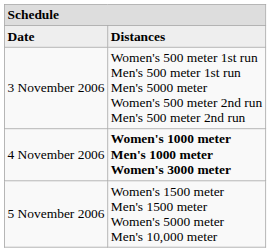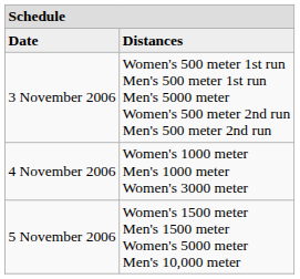4 November 2006 | column 2: bold -> normal
